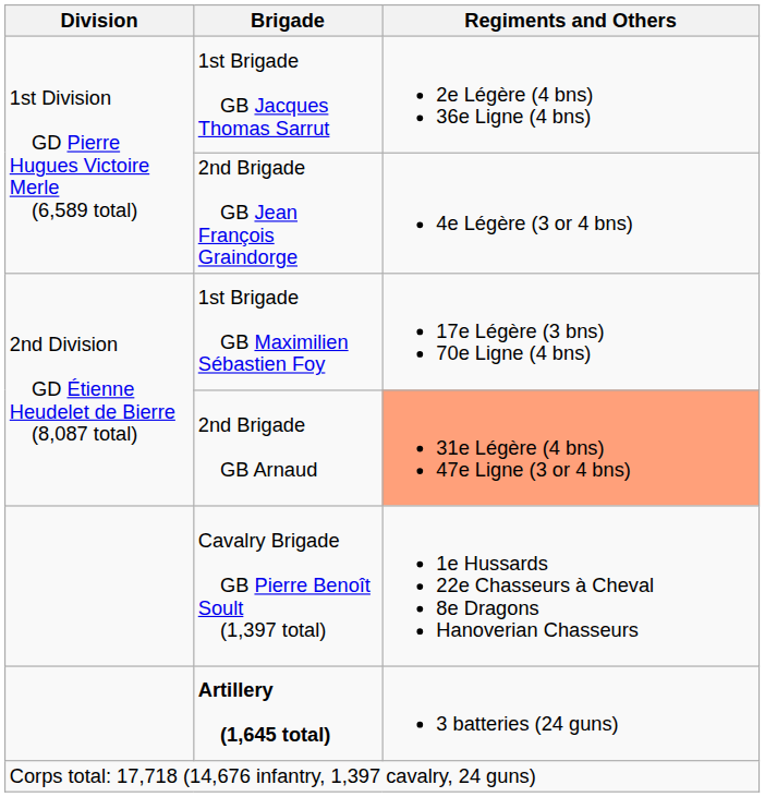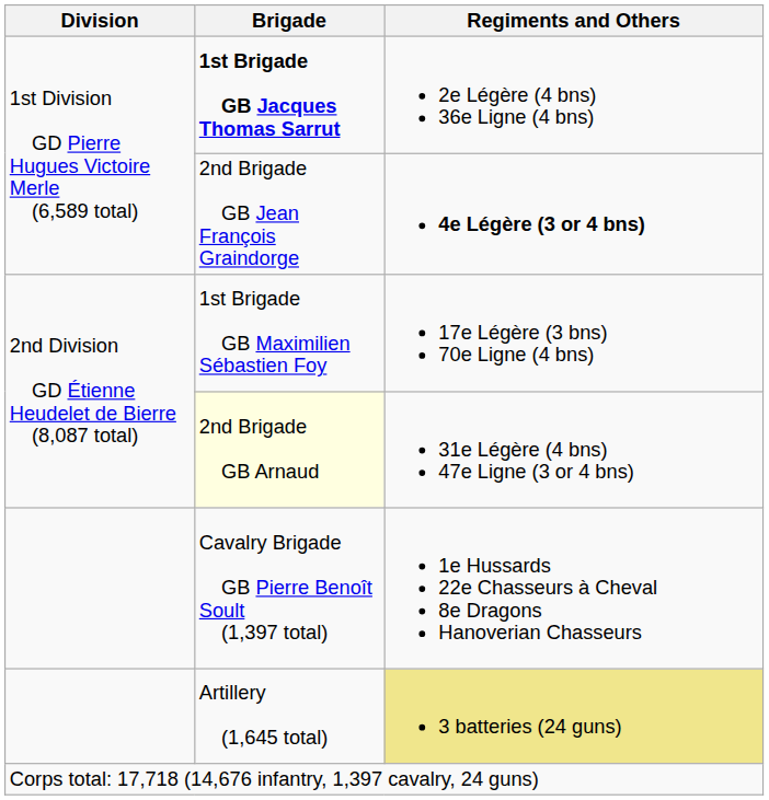row 2 | Brigade: normal -> bold
row 3 | Regiments and Others: normal -> bold
row 5 | Brigade: no background -> lightyellow background
row 5 | Regiments and Others: lightsalmon background -> no background
row 7 | Brigade: bold -> normal
row 7 | Regiments and Others: no background -> khaki background
